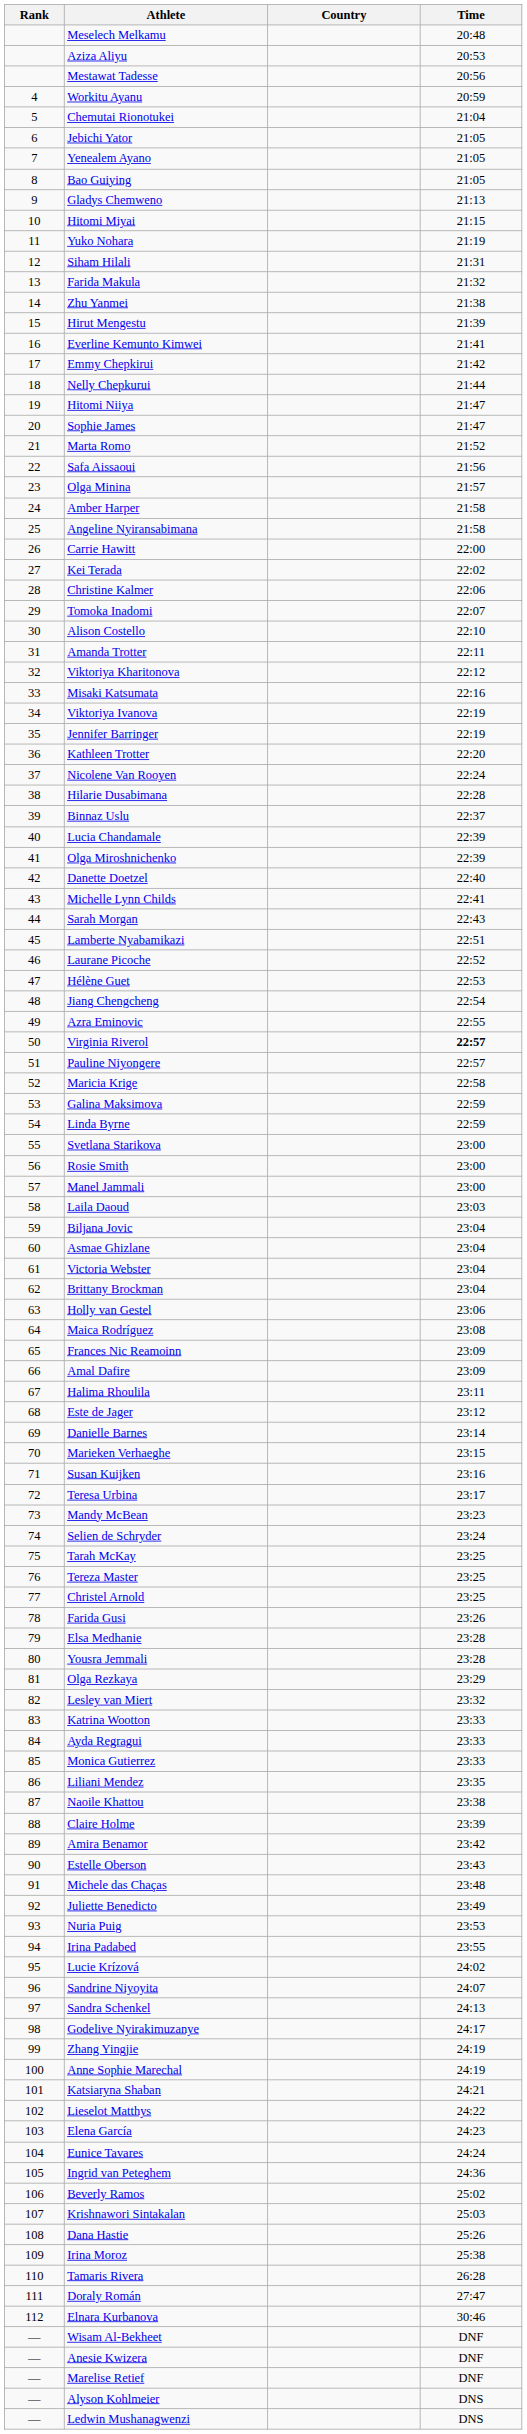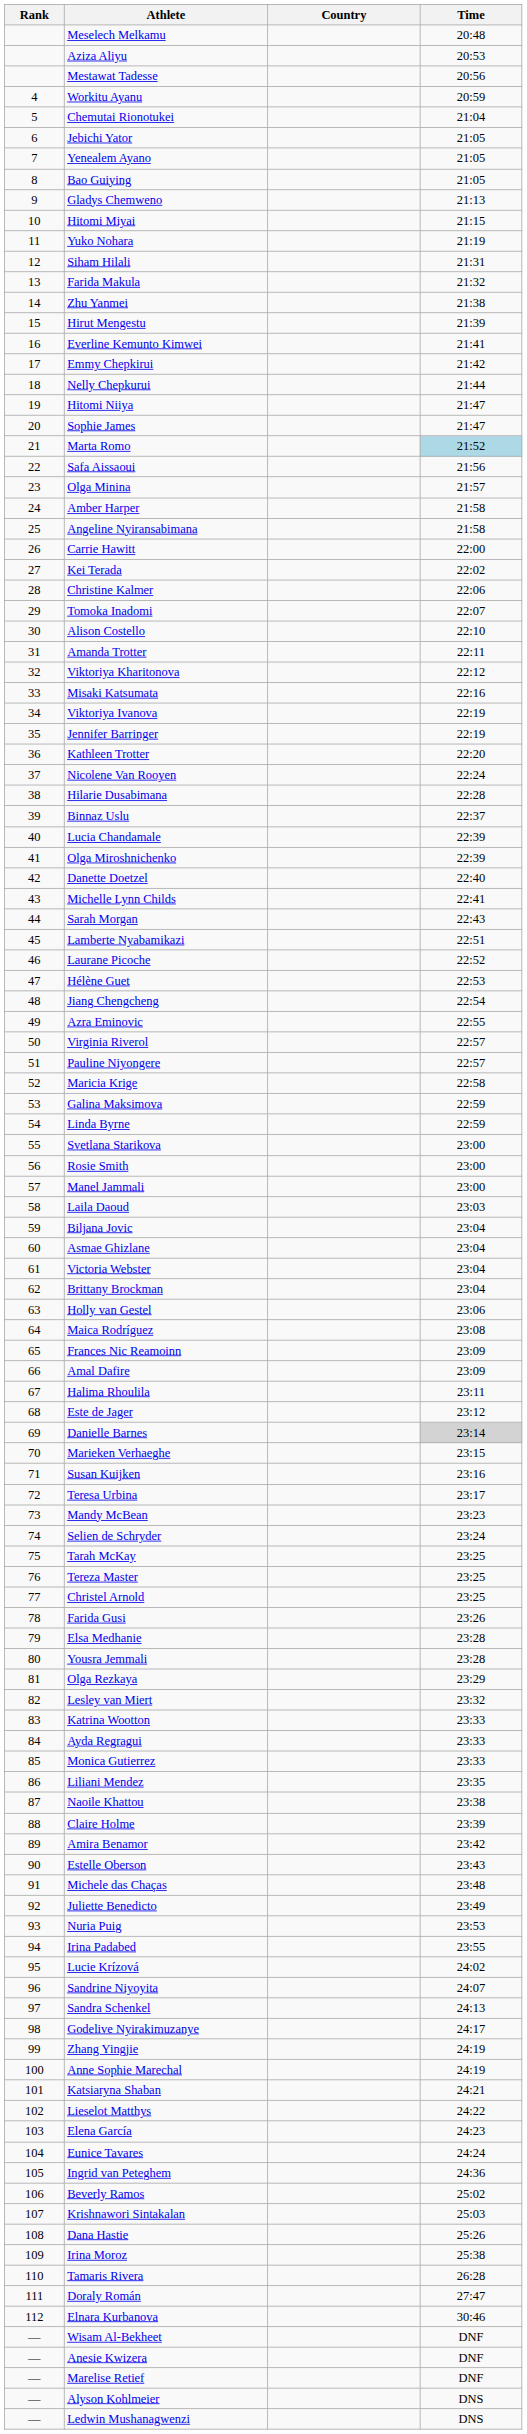Marta Romo | Time: no background -> lightblue background
Virginia Riverol | Time: bold -> normal
Danielle Barnes | Time: no background -> lightgrey background
